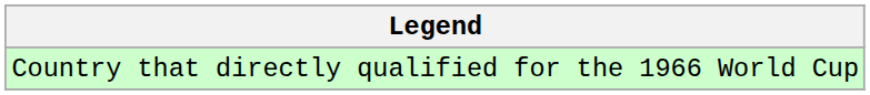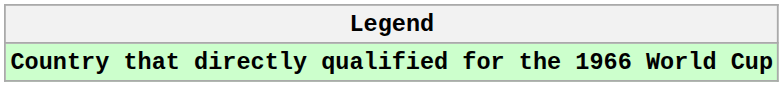row 2 | column 1: normal -> bold
